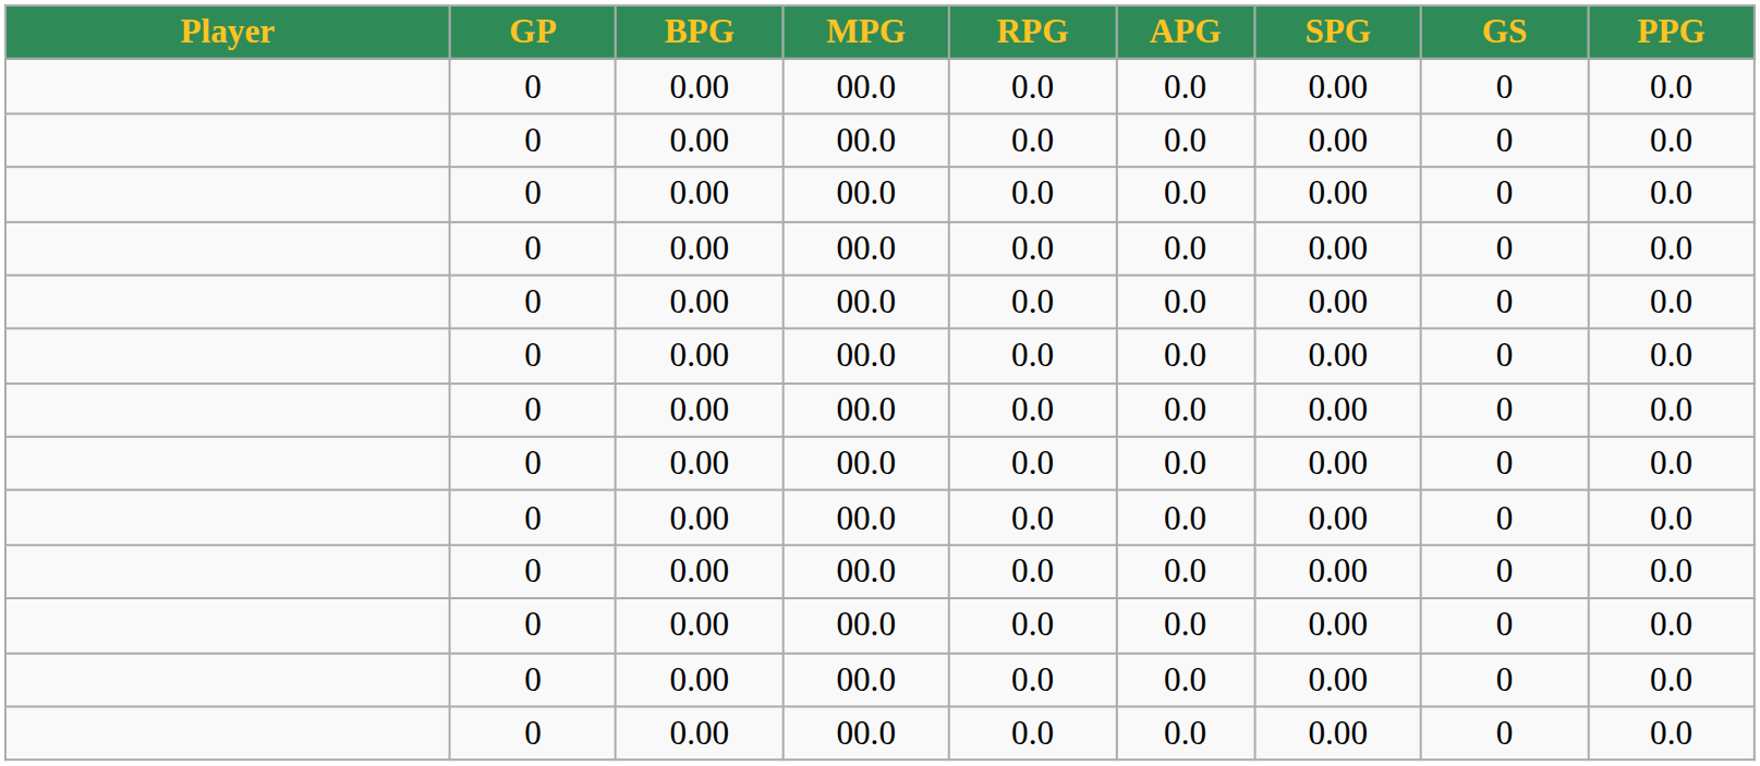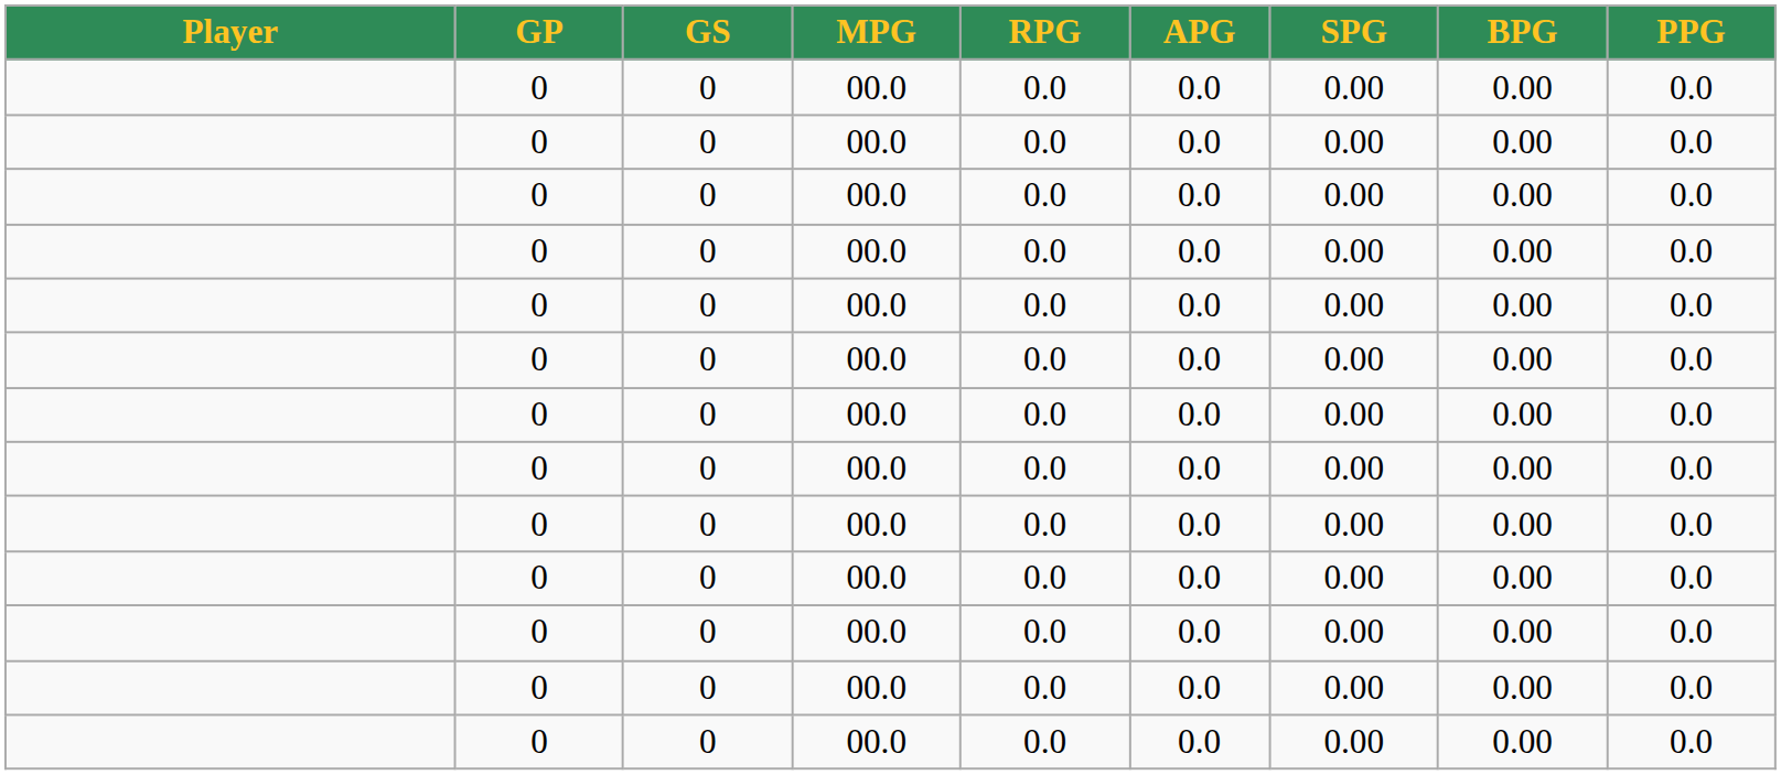columns swapped: GS <-> BPG
